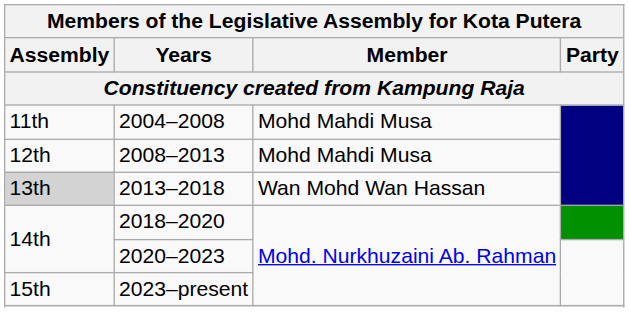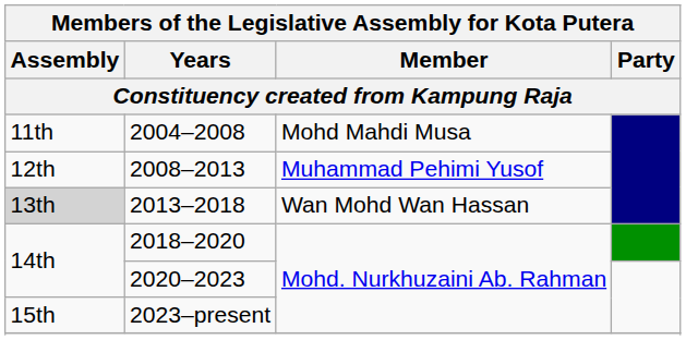2008–2013 | Member: Mohd Mahdi Musa -> Muhammad Pehimi Yusof
